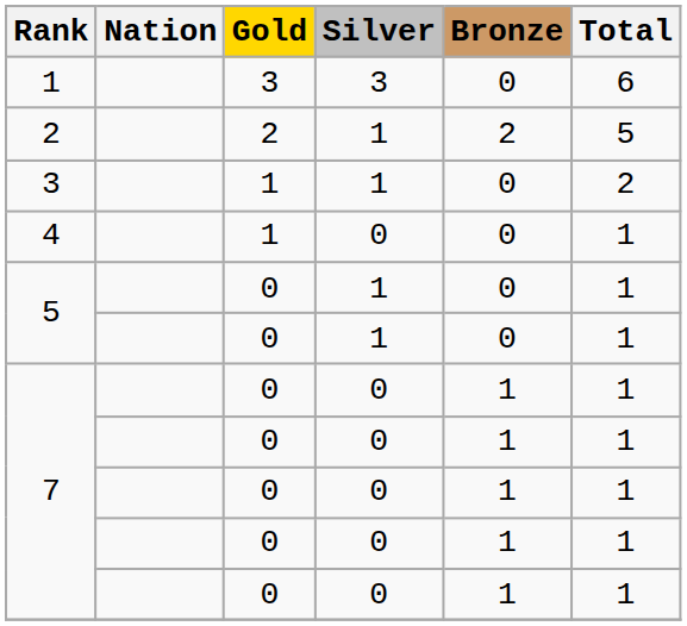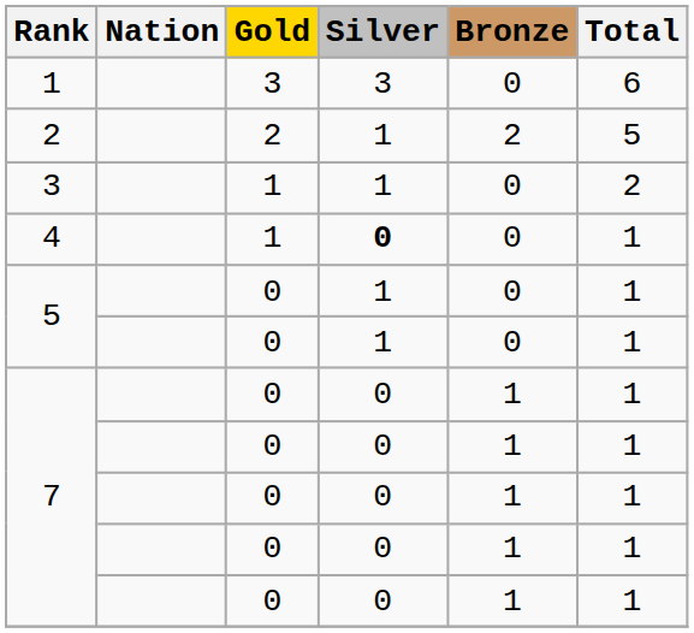4 | Silver: normal -> bold
